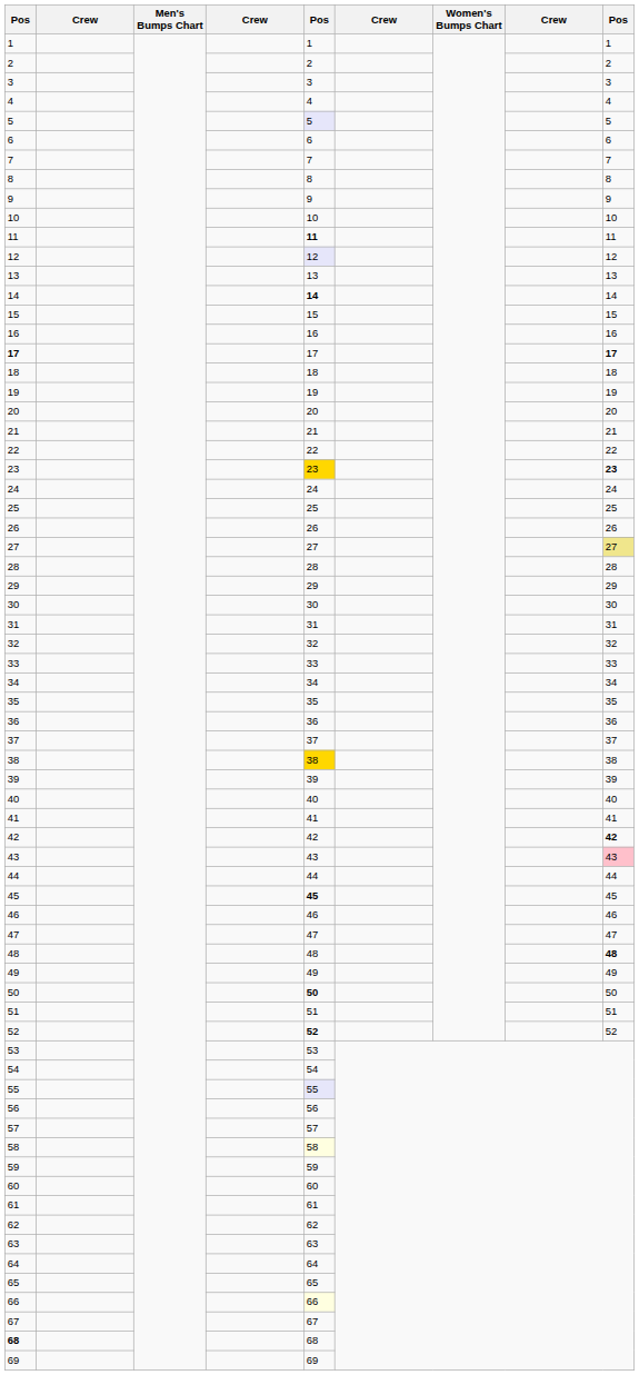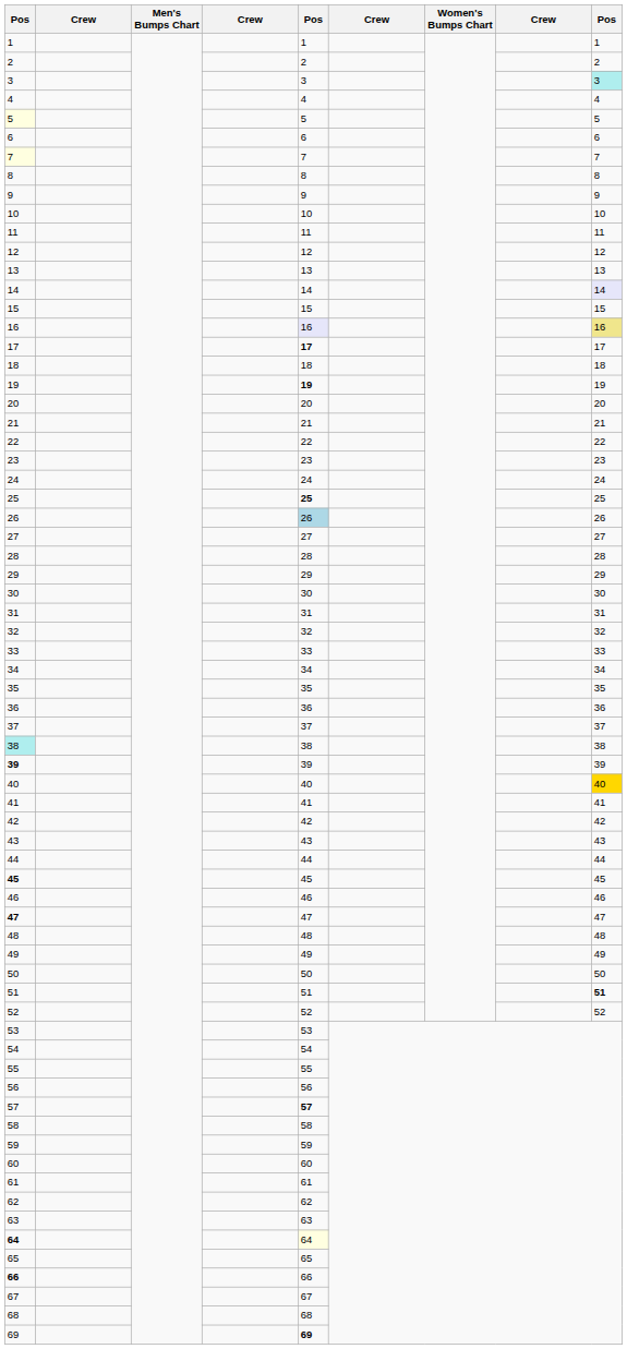row 4 | column 9: no background -> paleturquoise background
row 6 | column 1: no background -> lightyellow background
row 6 | column 5: lavender background -> no background
row 8 | column 1: no background -> lightyellow background
row 12 | column 5: bold -> normal
row 13 | column 5: lavender background -> no background
row 15 | column 5: bold -> normal
row 15 | column 9: no background -> lavender background
row 17 | column 5: no background -> lavender background
row 17 | column 9: no background -> khaki background
row 18 | column 1: bold -> normal
row 18 | column 5: normal -> bold
row 18 | column 9: bold -> normal
row 20 | column 5: normal -> bold
row 24 | column 5: gold background -> no background
row 24 | column 9: bold -> normal
row 26 | column 5: normal -> bold
row 27 | column 5: no background -> lightblue background
row 28 | column 9: khaki background -> no background
row 39 | column 1: no background -> paleturquoise background
row 39 | column 5: gold background -> no background
row 40 | column 1: normal -> bold
row 41 | column 9: no background -> gold background
row 43 | column 9: bold -> normal
row 44 | column 9: pink background -> no background
row 46 | column 1: normal -> bold
row 46 | column 5: bold -> normal
row 48 | column 1: normal -> bold
row 49 | column 9: bold -> normal
row 51 | column 5: bold -> normal
row 52 | column 9: normal -> bold
row 53 | column 5: bold -> normal
row 56 | column 5: lavender background -> no background
row 58 | column 5: normal -> bold
row 59 | column 5: lightyellow background -> no background
row 65 | column 1: normal -> bold
row 65 | column 5: no background -> lightyellow background
row 67 | column 1: normal -> bold
row 67 | column 5: lightyellow background -> no background
row 69 | column 1: bold -> normal
row 70 | column 5: normal -> bold
